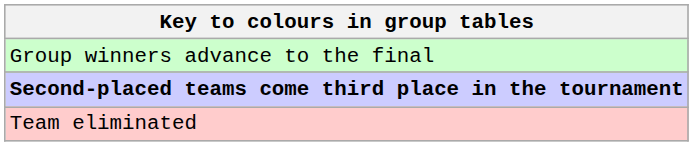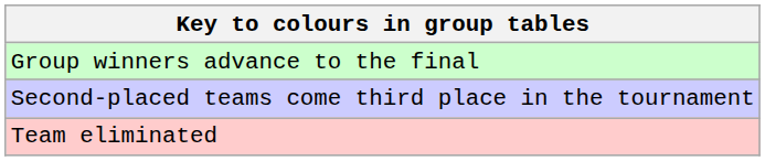row 3 | column 1: bold -> normal
